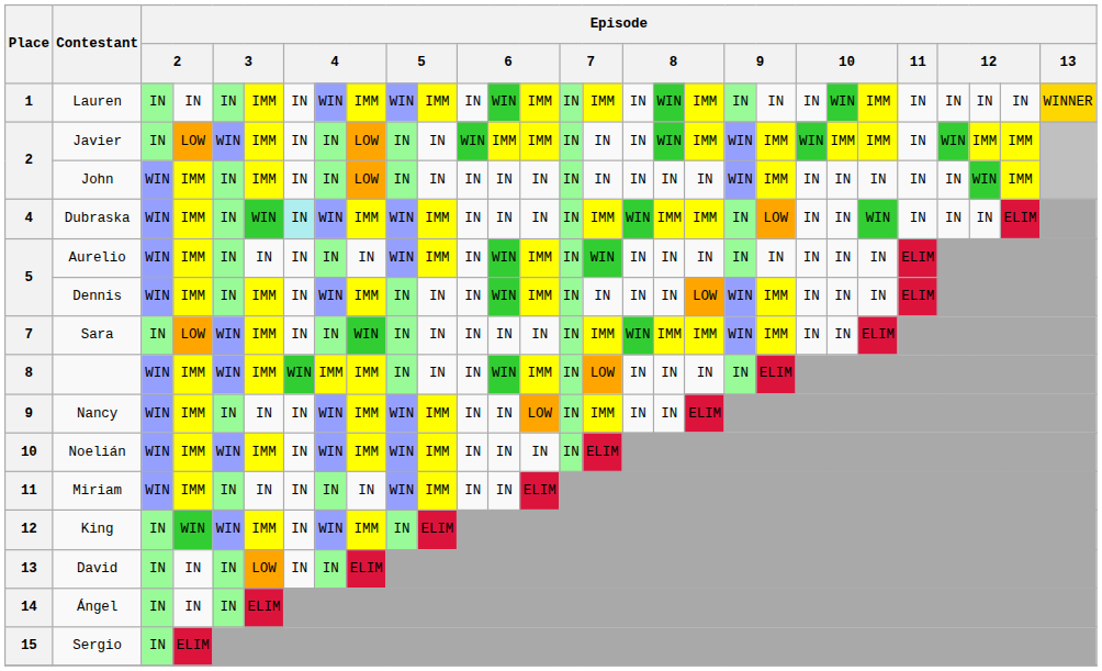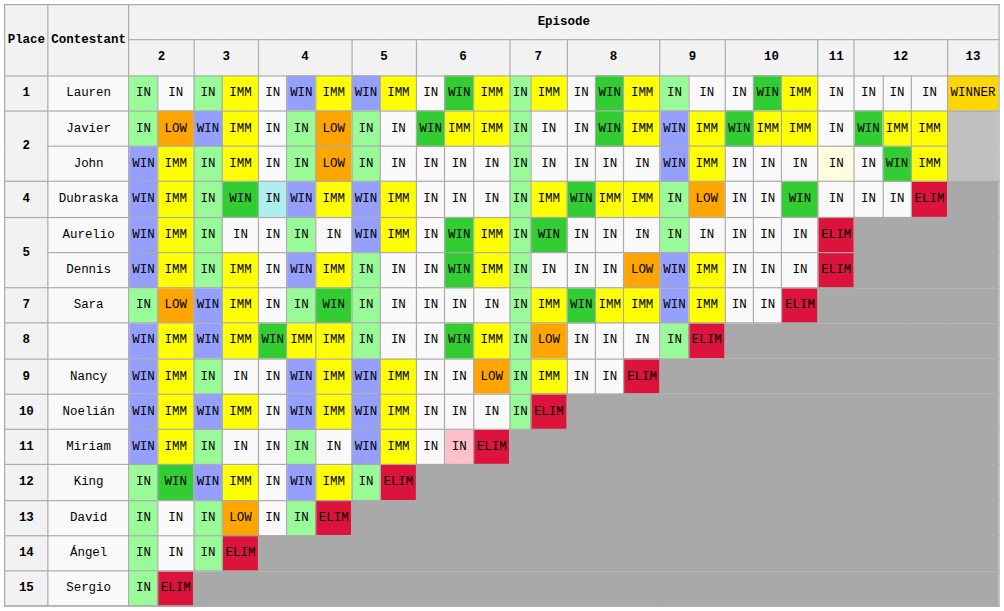John | Episode / 11: no background -> lightyellow background
Miriam | column 13: no background -> pink background
